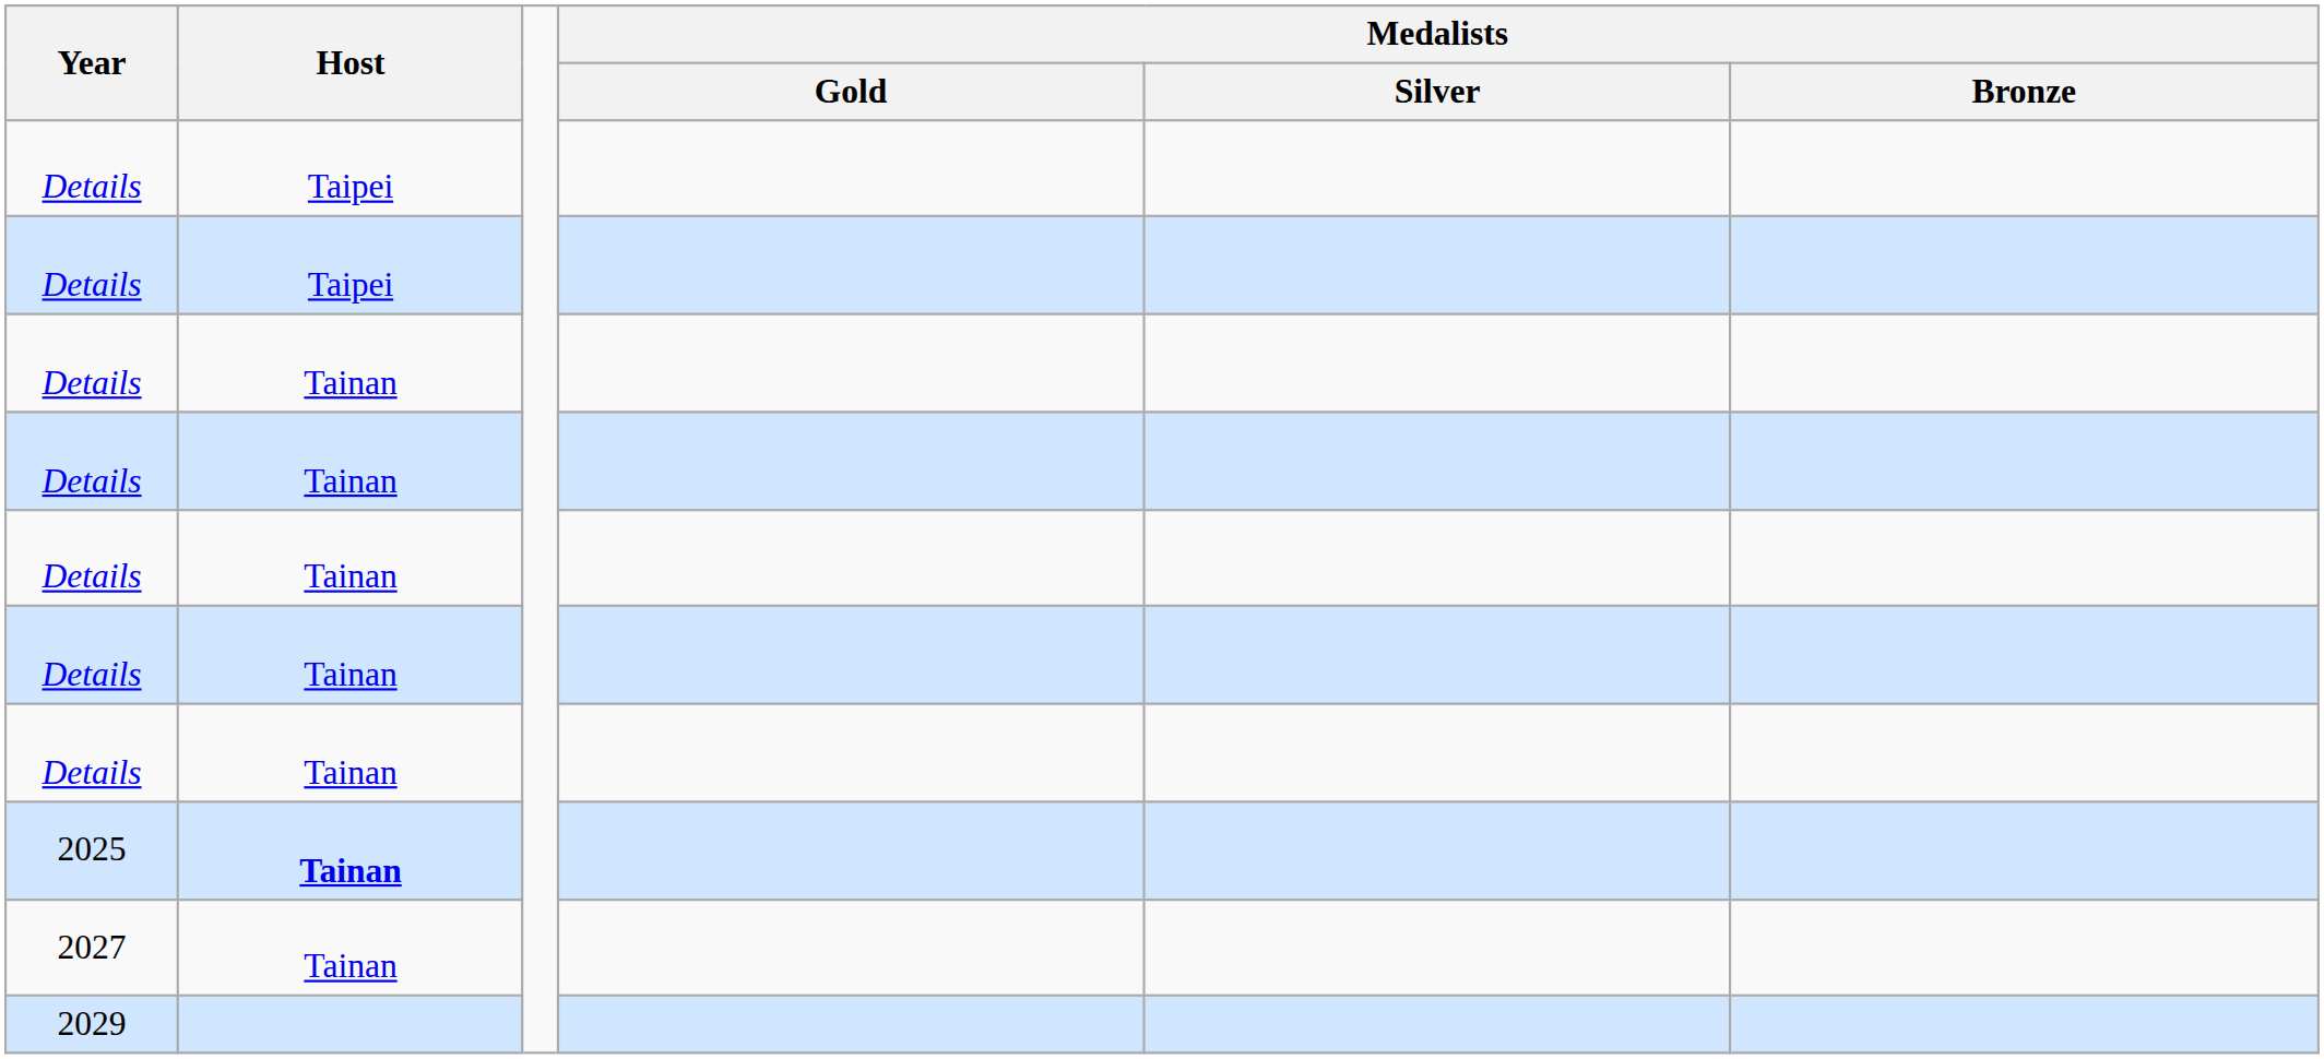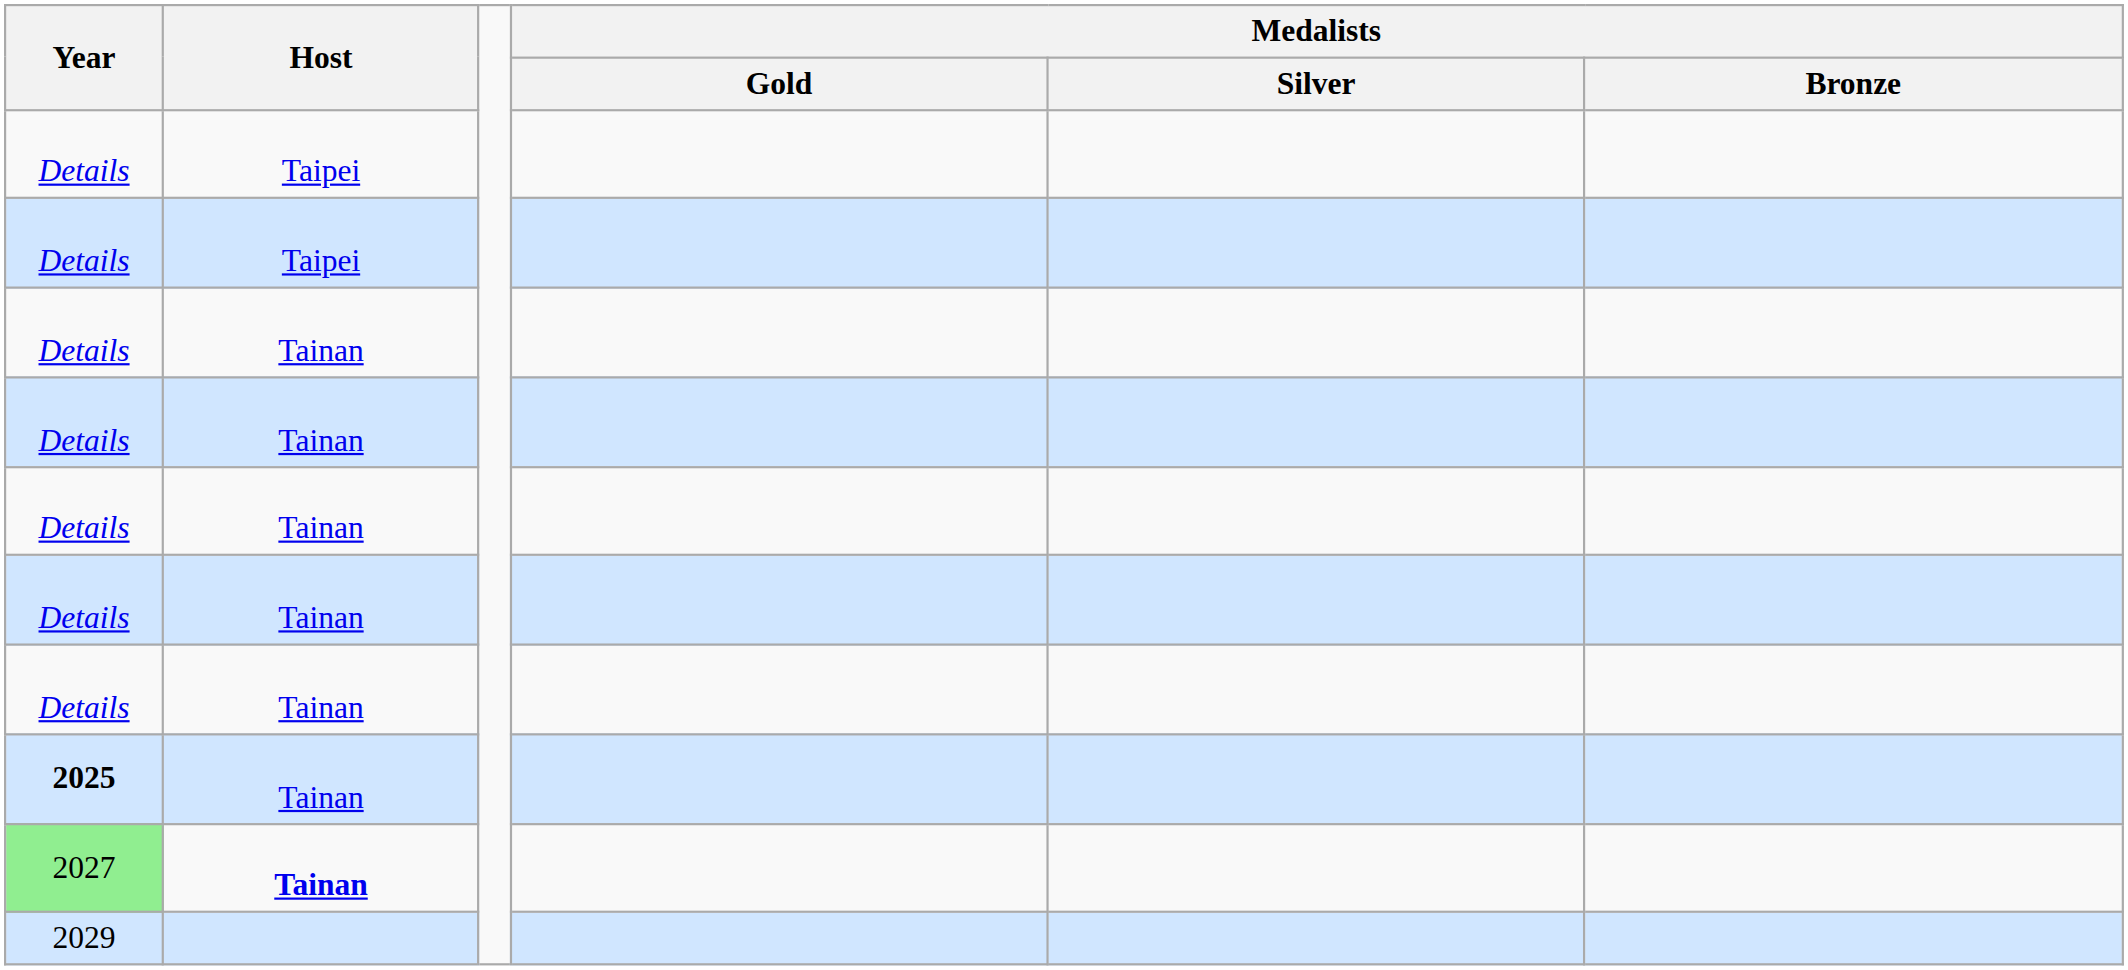2025 | Year: normal -> bold
2025 | Host: bold -> normal
2027 | Year: no background -> lightgreen background
2027 | Host: normal -> bold
